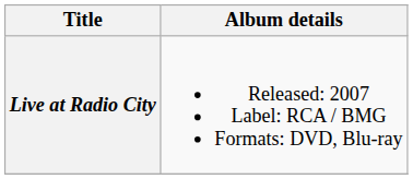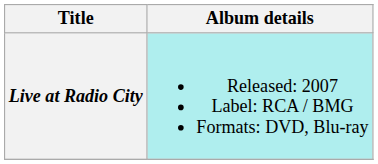Live at Radio City | Album details: no background -> paleturquoise background
